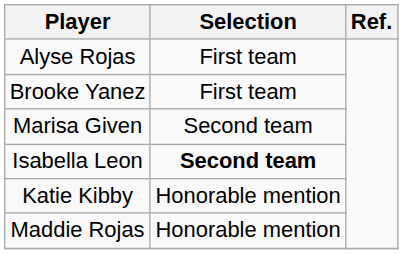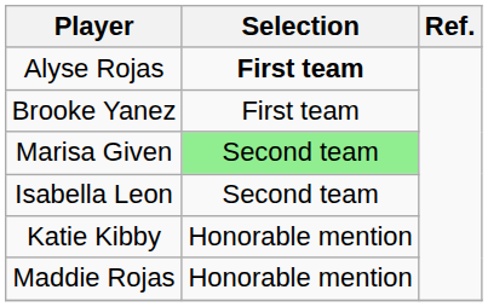Alyse Rojas | Selection: normal -> bold
Marisa Given | Selection: no background -> lightgreen background
Isabella Leon | Selection: bold -> normal
